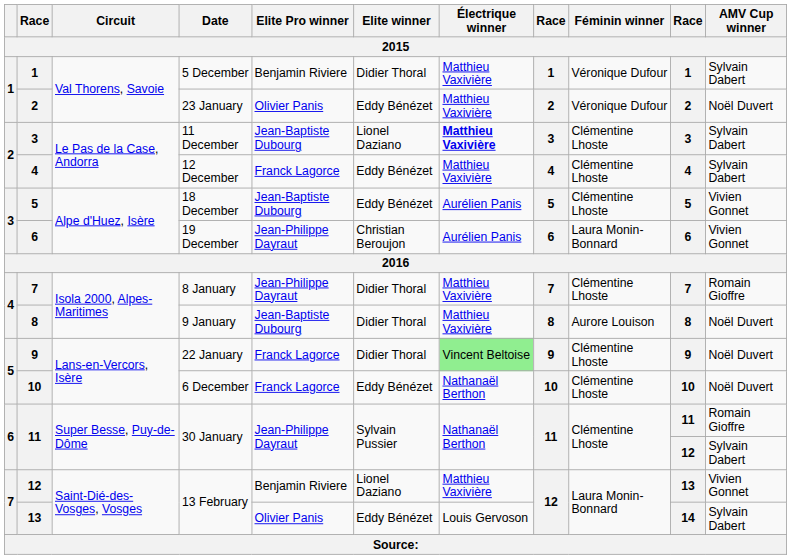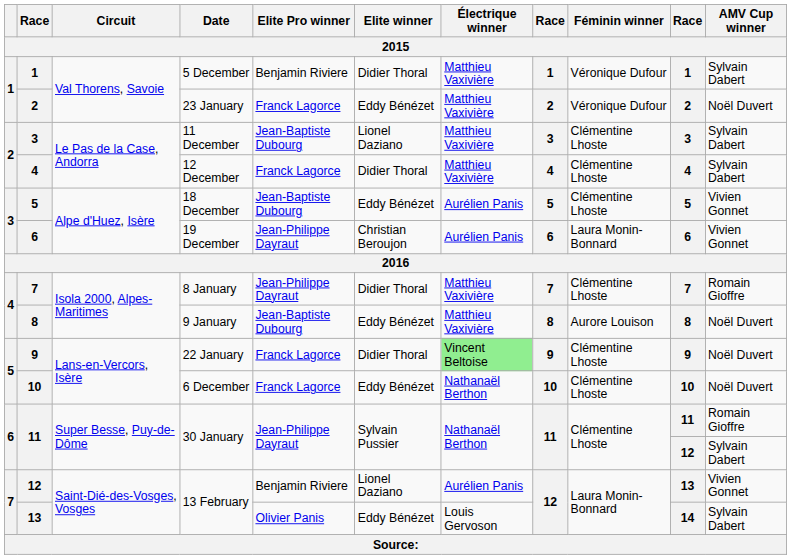row 4 | Elite Pro winner: Olivier Panis -> Franck Lagorce
row 5 | Électrique winner: bold -> normal
row 6 | Elite winner: Eddy Bénézet -> Didier Thoral
row 11 | Elite winner: Didier Thoral -> Eddy Bénézet
row 16 | Électrique winner: Matthieu Vaxivière -> Aurélien Panis
